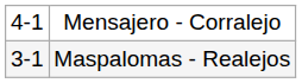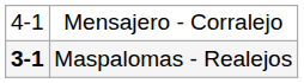Maspalomas - Realejos | column 1: normal -> bold
